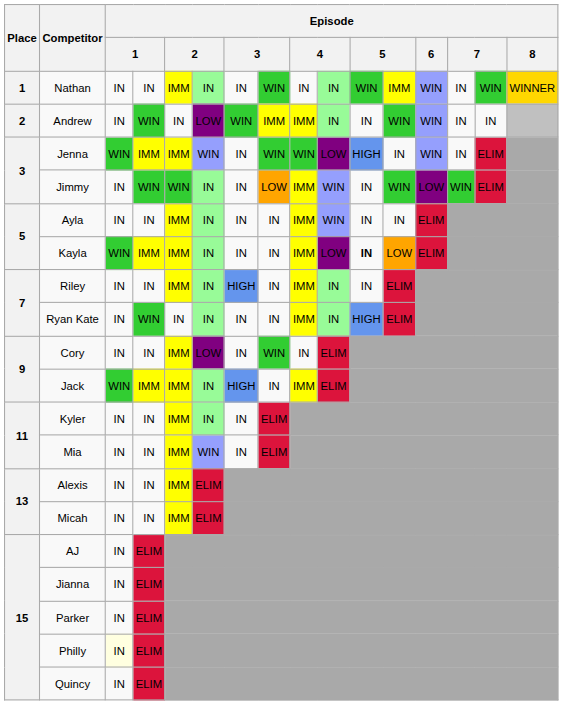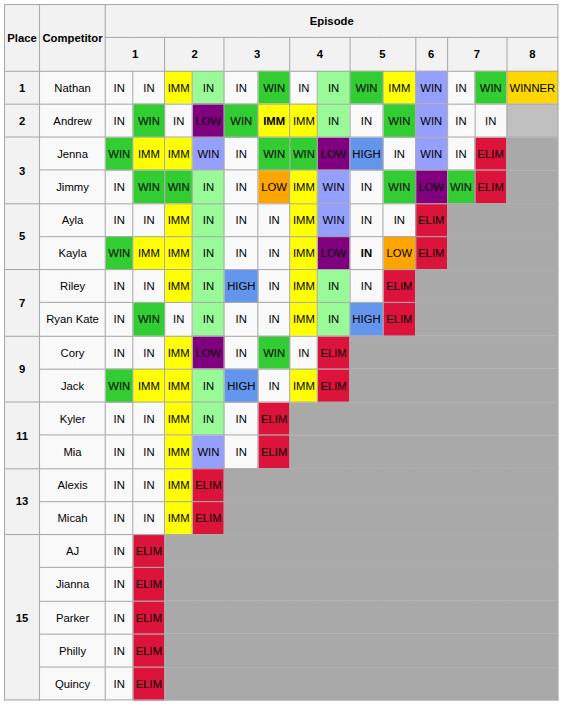Andrew | column 8: normal -> bold
Philly | column 3: lightyellow background -> no background
